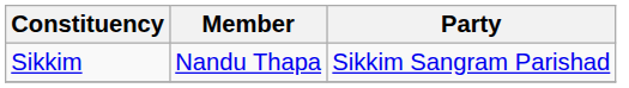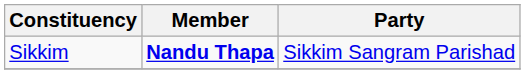Sikkim | Member: normal -> bold
